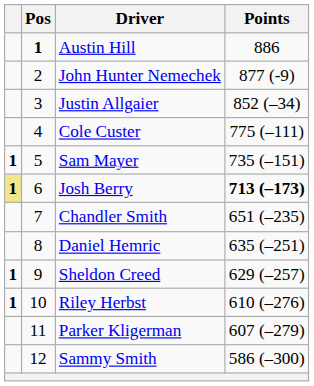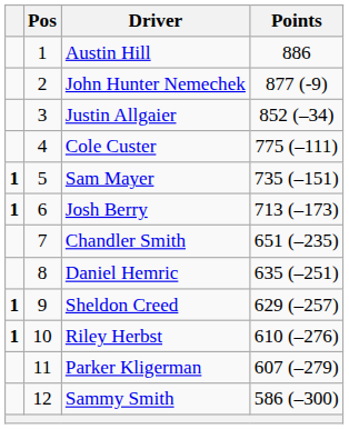Austin Hill | Pos: bold -> normal
Josh Berry | column 1: khaki background -> no background
Josh Berry | Points: bold -> normal
